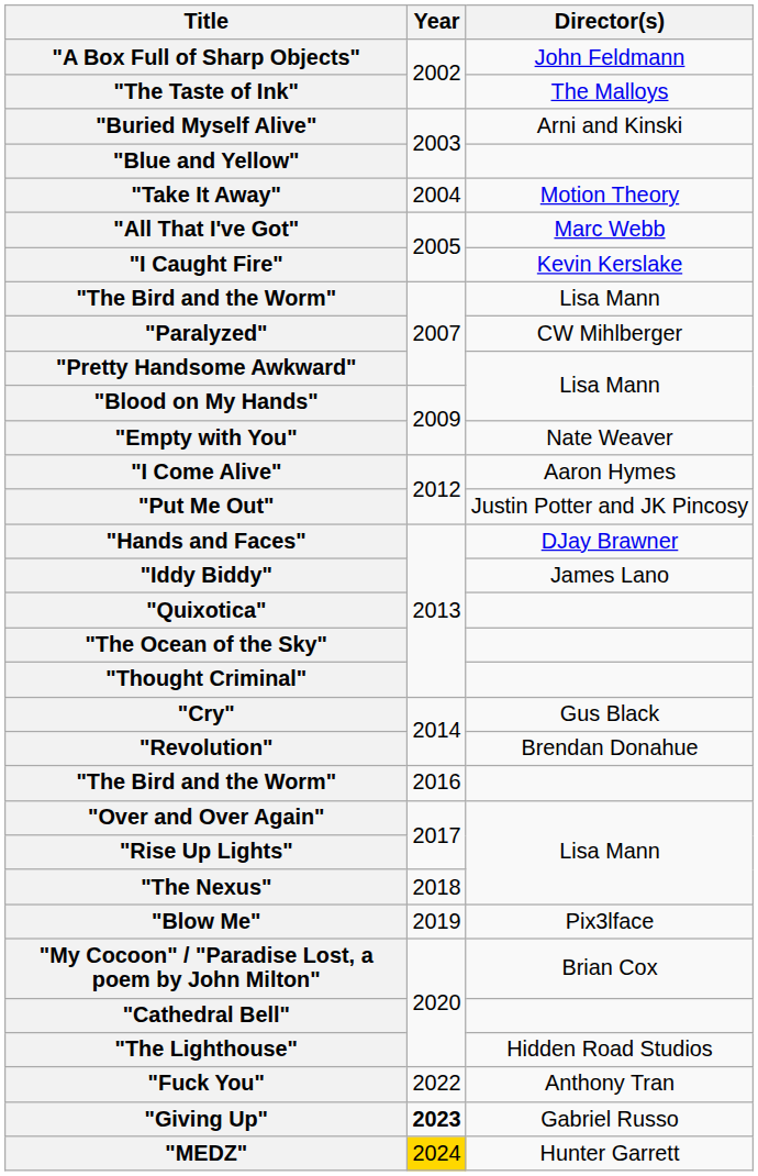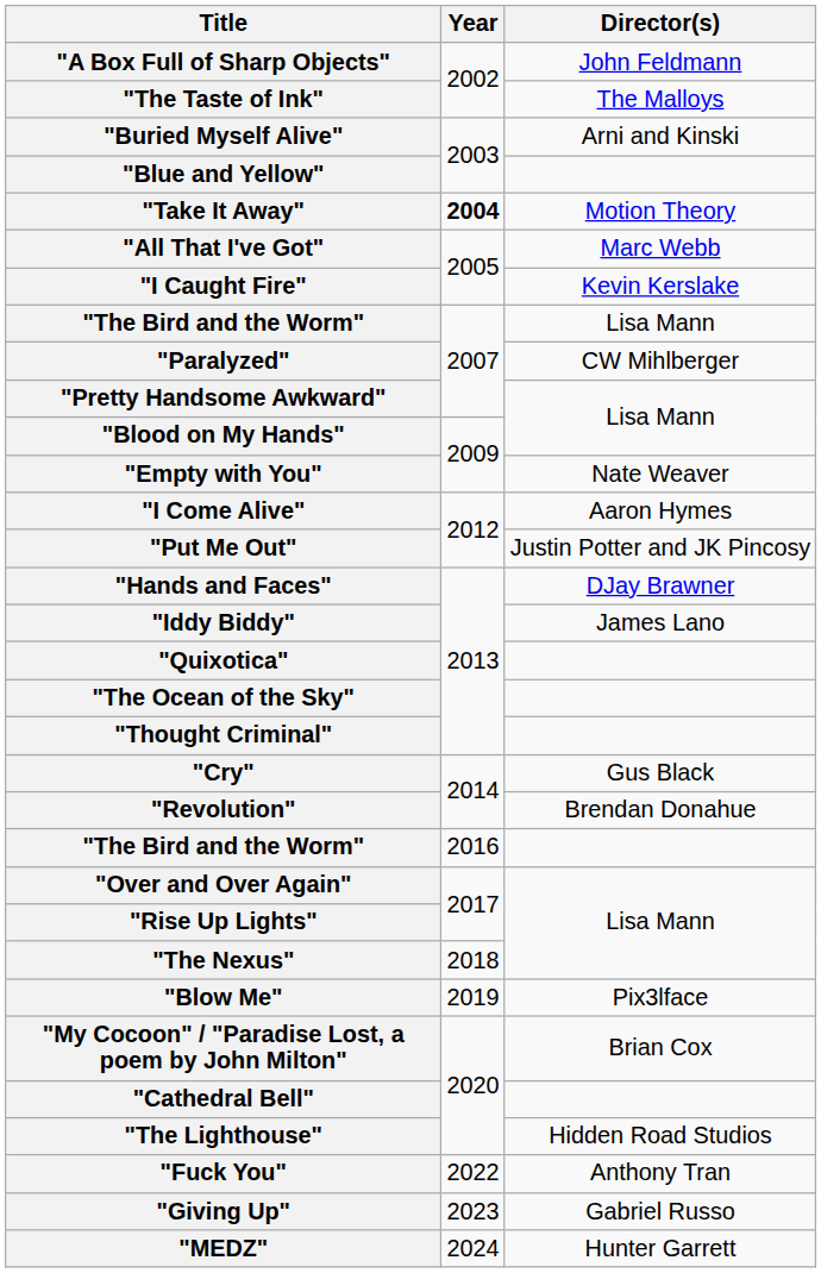"Take It Away" | Year: normal -> bold
"Giving Up" | Year: bold -> normal
"MEDZ" | Year: gold background -> no background
